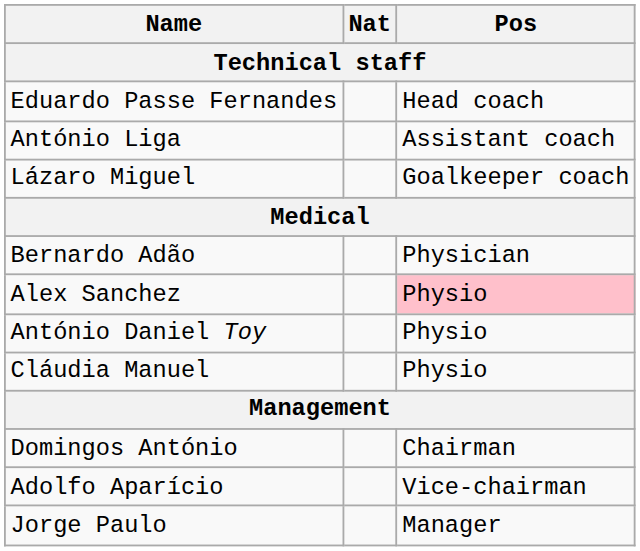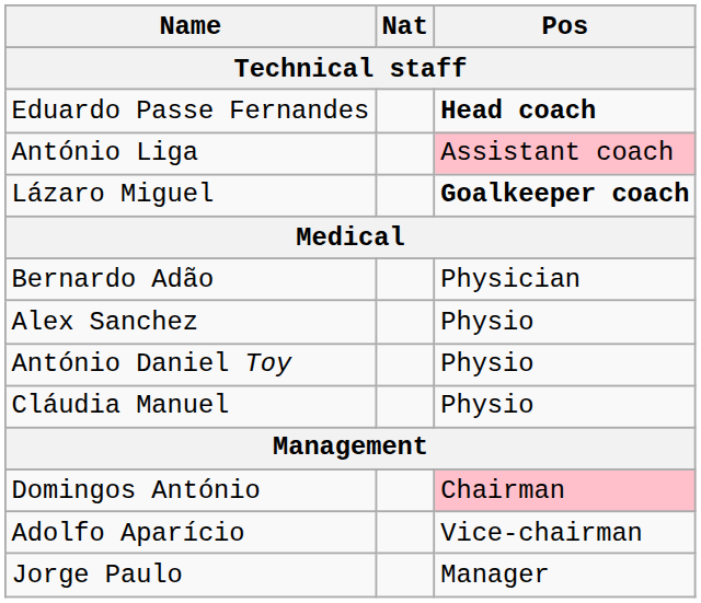Eduardo Passe Fernandes | Pos: normal -> bold
António Liga | Pos: no background -> pink background
Lázaro Miguel | Pos: normal -> bold
Alex Sanchez | Pos: pink background -> no background
Domingos António | Pos: no background -> pink background
